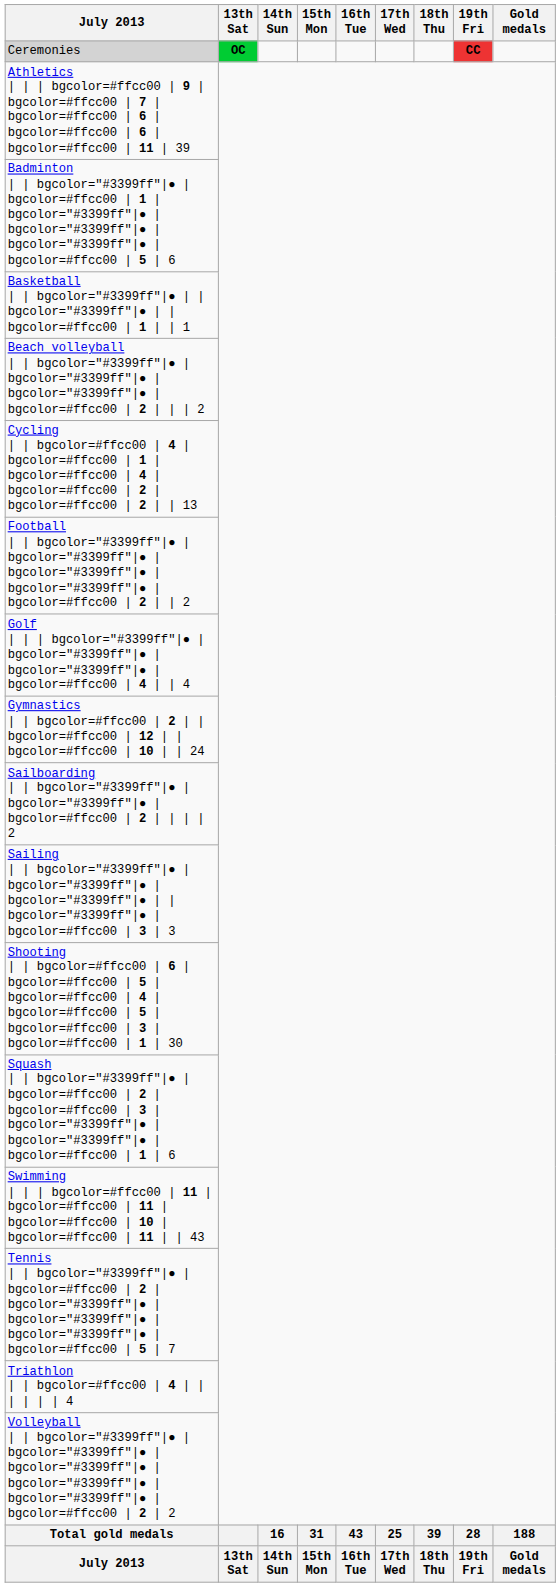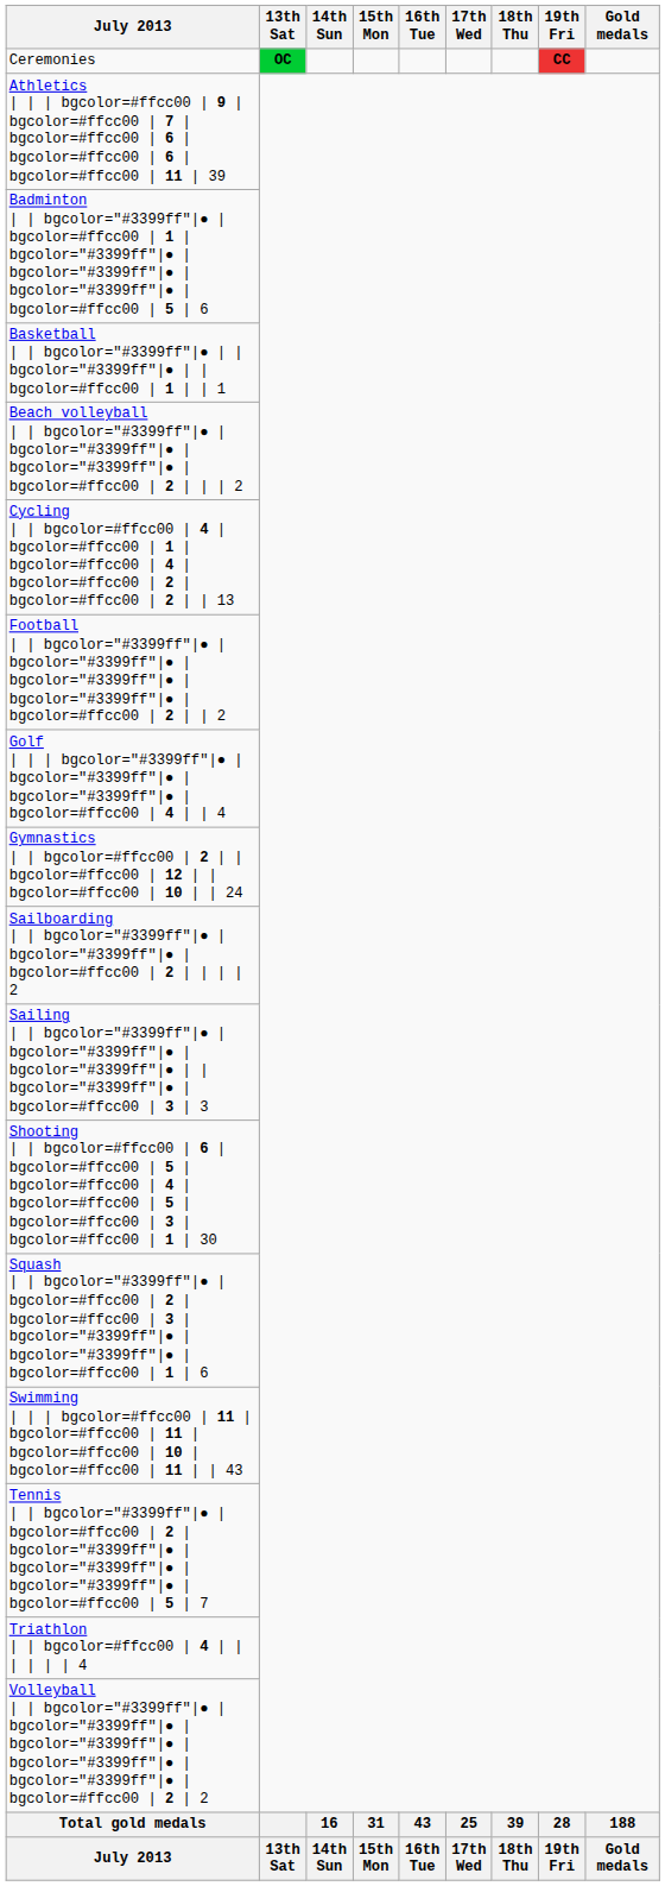Ceremonies | July 2013: lightgrey background -> no background
